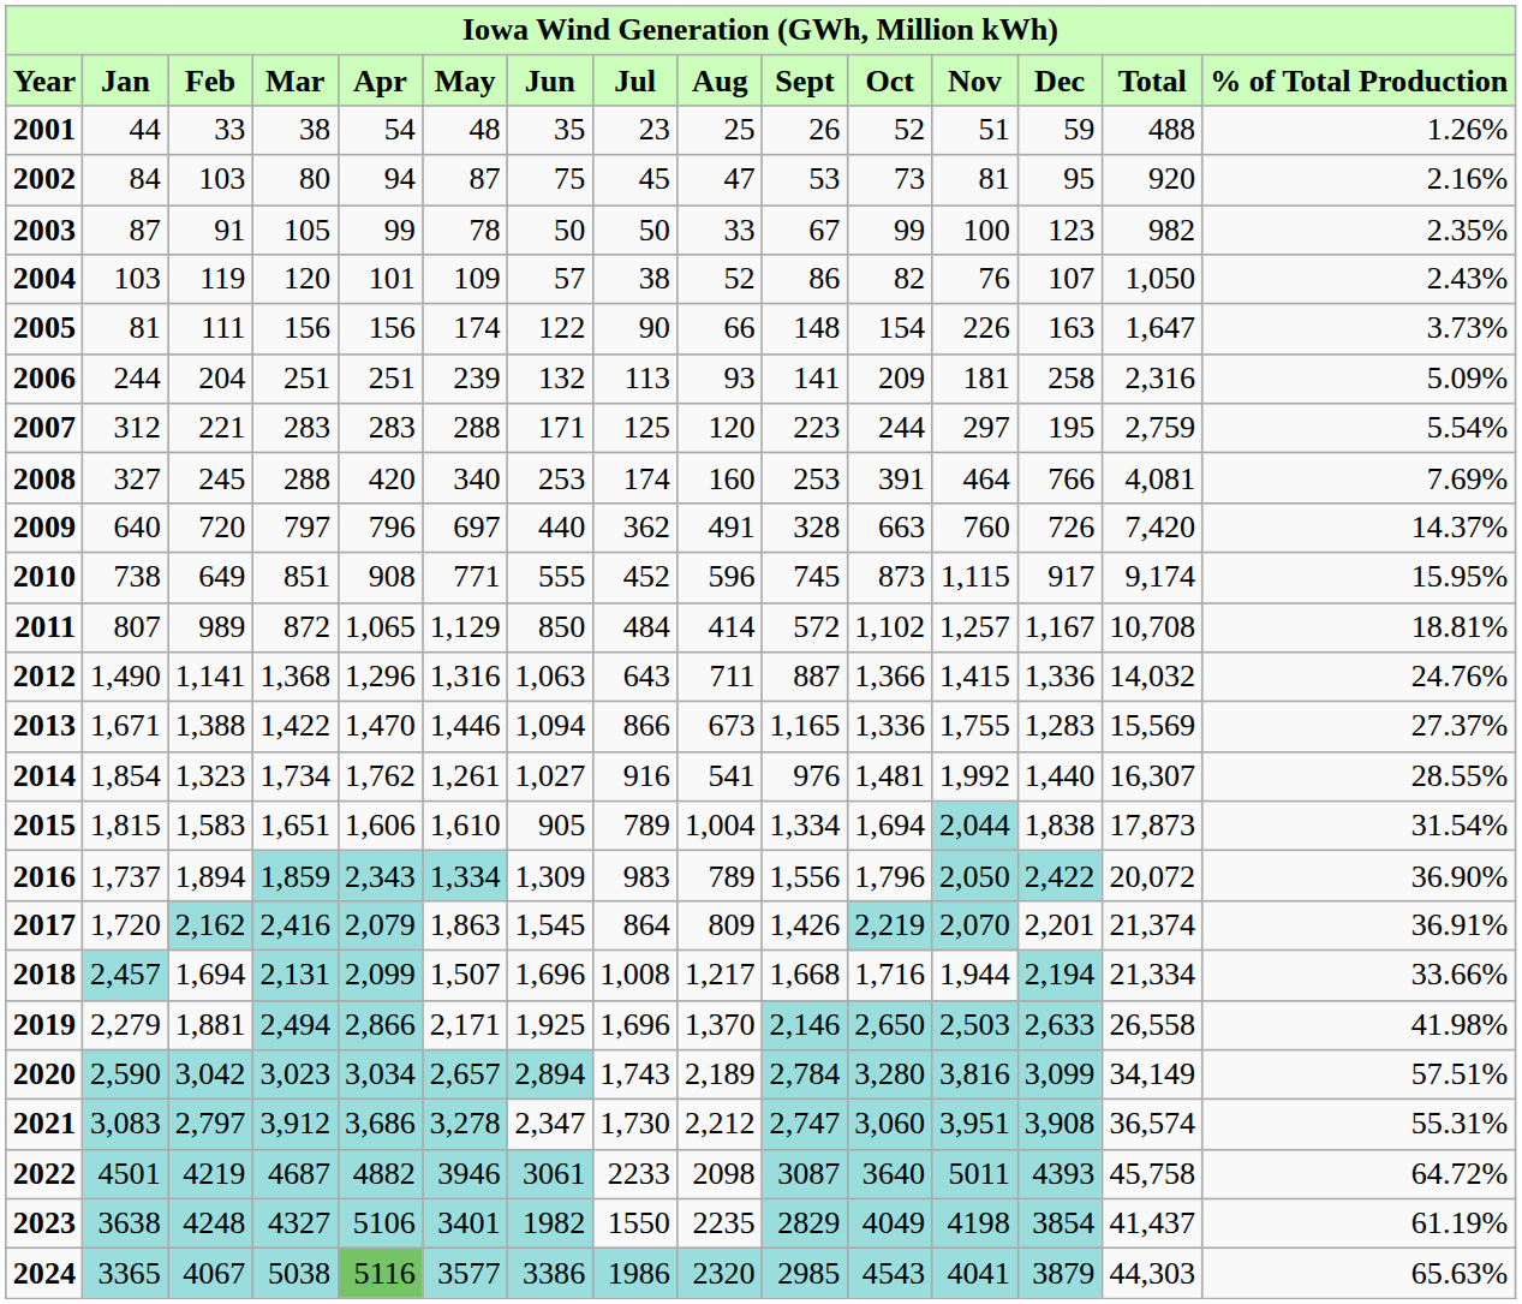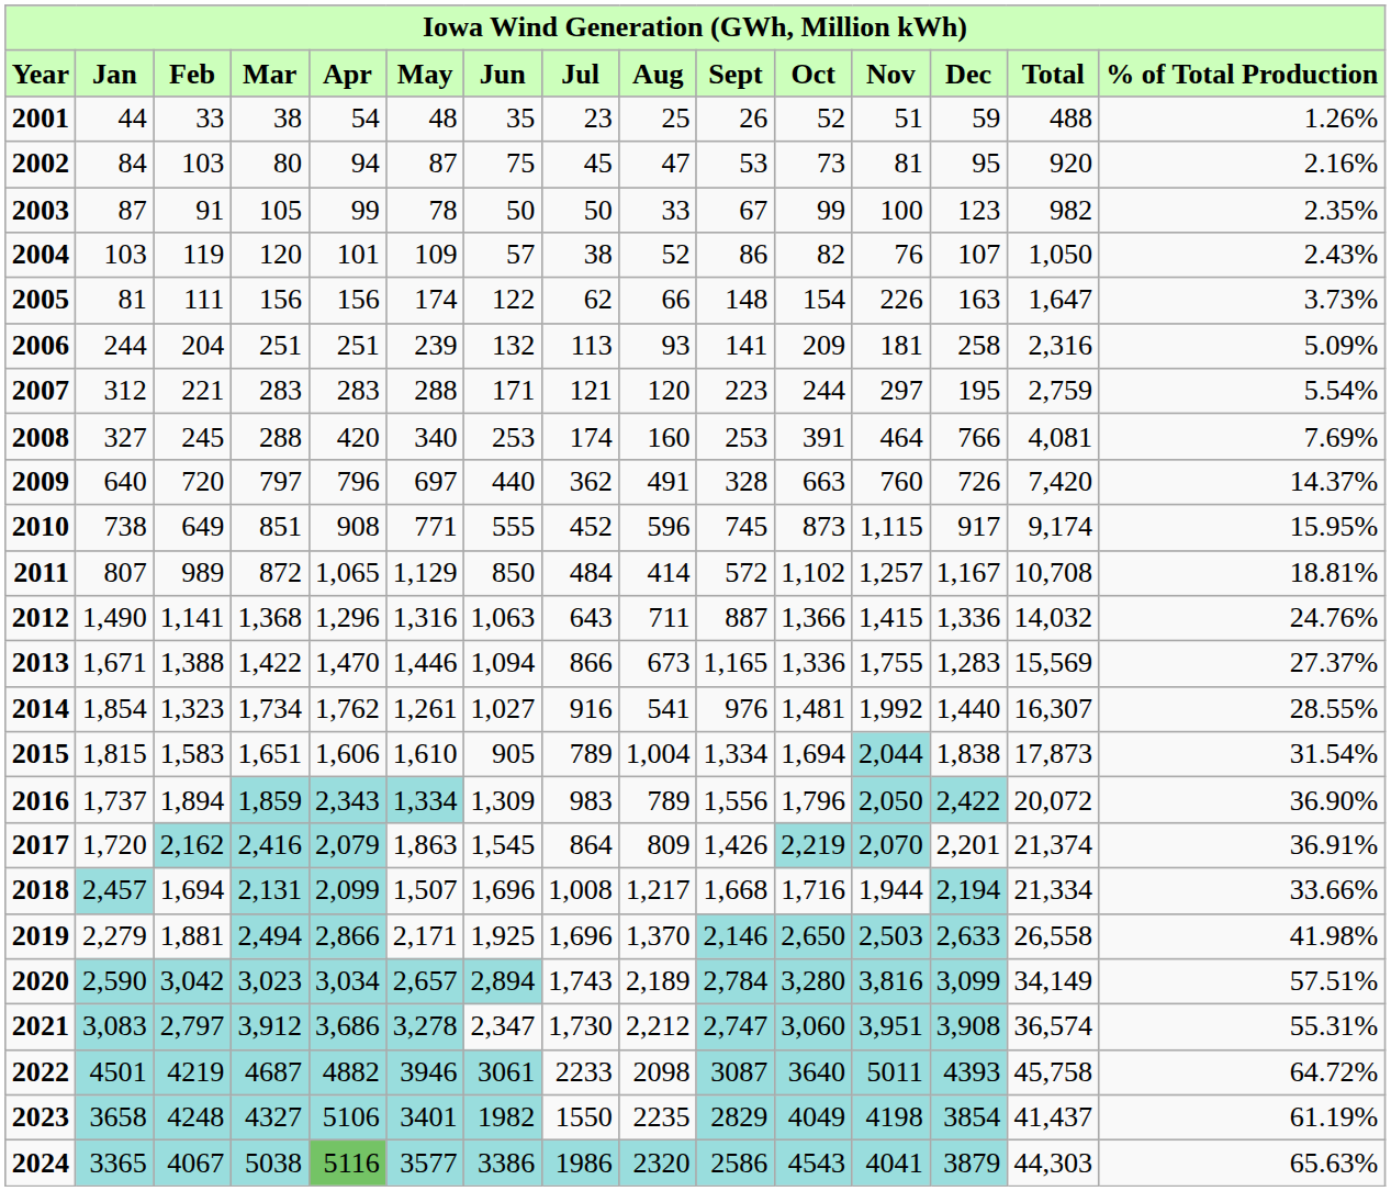2005 | Jul: 90 -> 62
2007 | Jul: 125 -> 121
2023 | Jan: 3638 -> 3658
2024 | Sept: 2985 -> 2586
